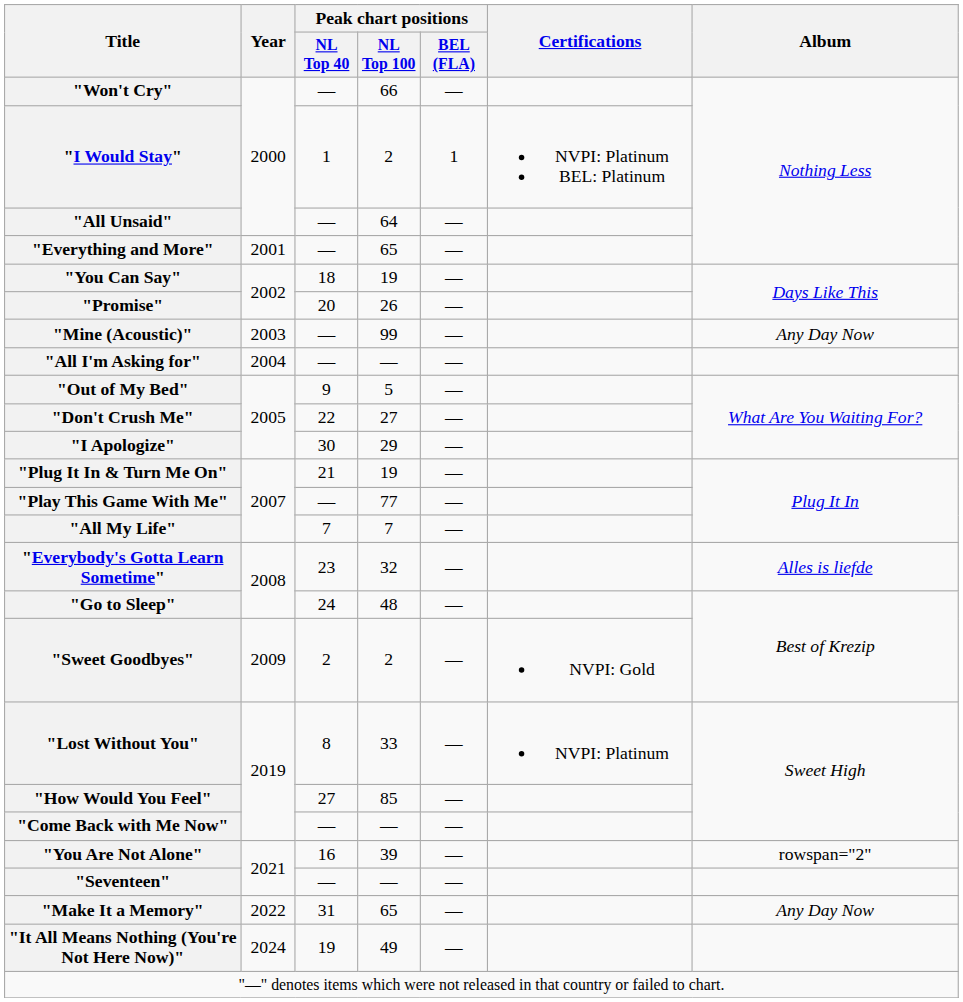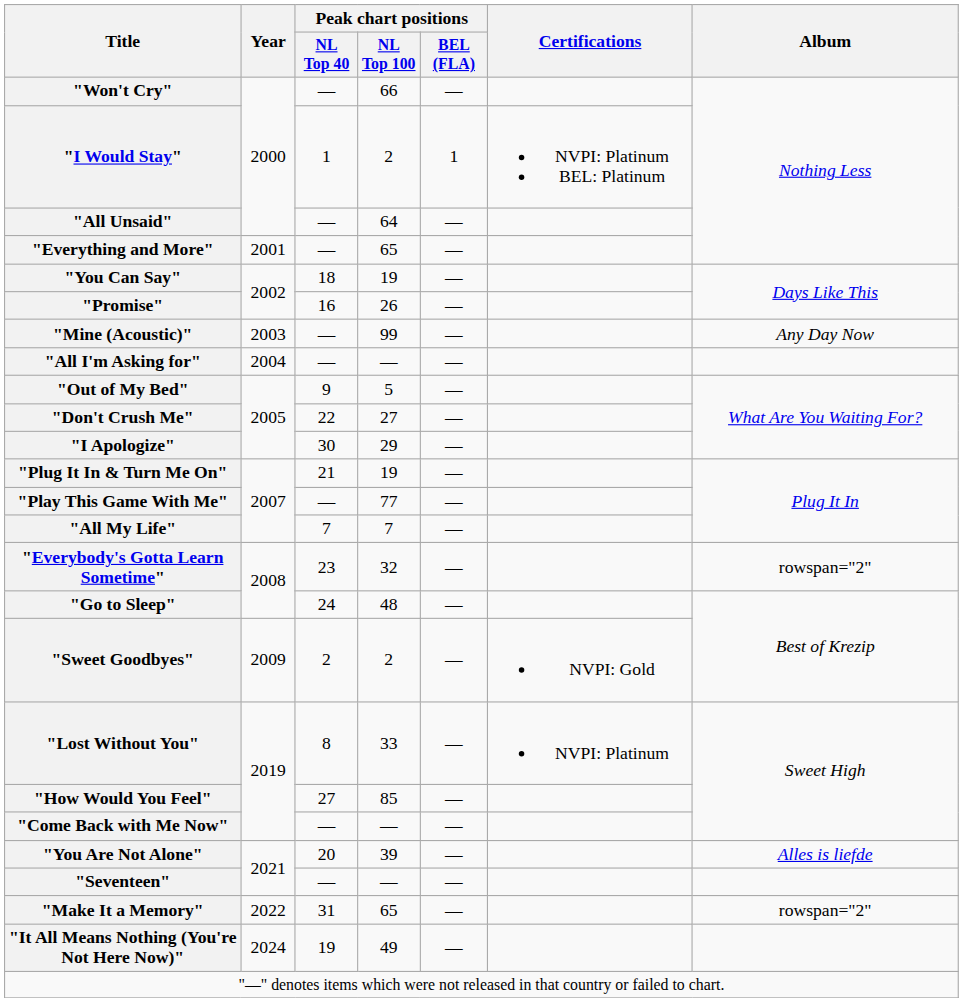"Promise" | Peak chart positions / NL Top 40: 20 -> 16
"Everybody's Gotta Learn Sometime" | Album: Alles is liefde -> rowspan="2"
"You Are Not Alone" | Peak chart positions / NL Top 40: 16 -> 20
"You Are Not Alone" | Album: rowspan="2" -> Alles is liefde
"Make It a Memory" | Album: Any Day Now -> rowspan="2"
